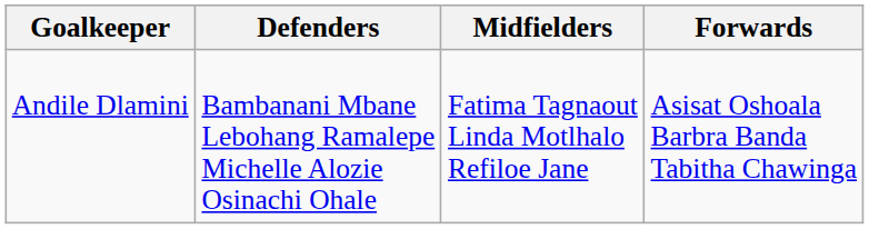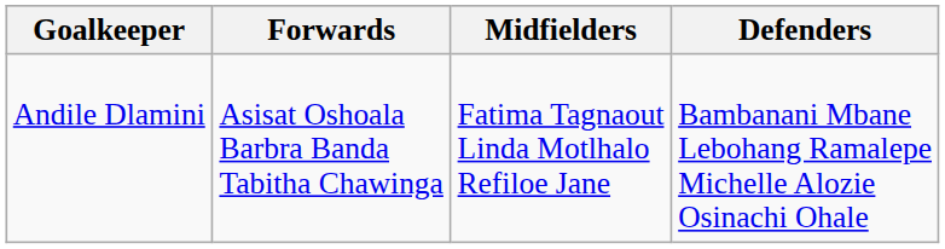columns swapped: Defenders <-> Forwards
